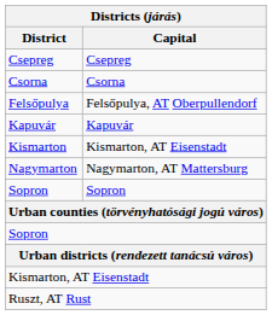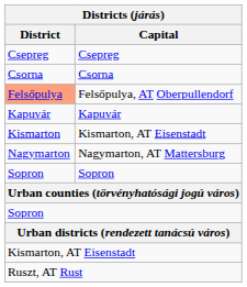row 5 | District: no background -> lightsalmon background
